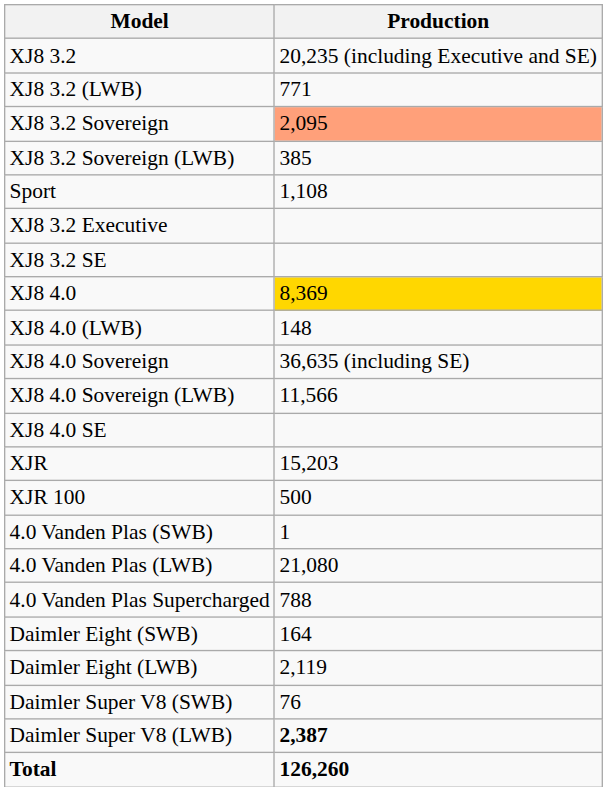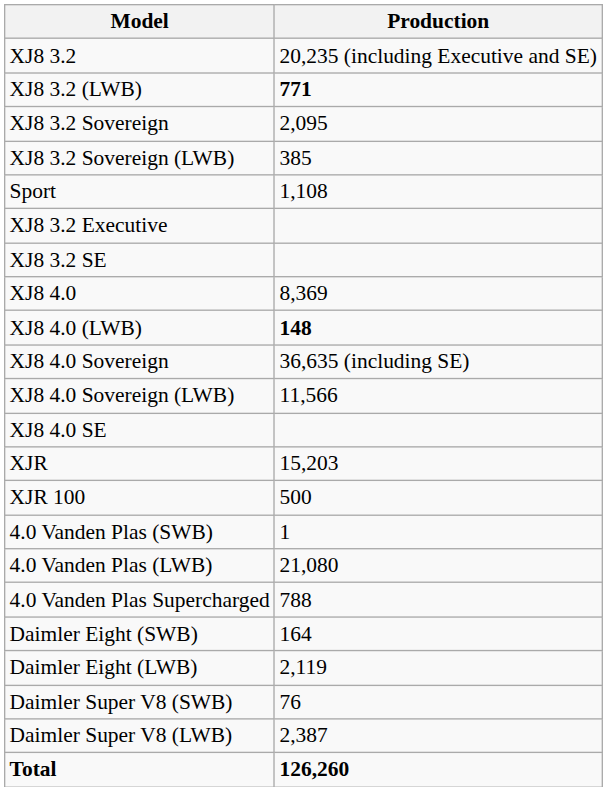XJ8 3.2 (LWB) | Production: normal -> bold
XJ8 3.2 Sovereign | Production: lightsalmon background -> no background
XJ8 4.0 | Production: gold background -> no background
XJ8 4.0 (LWB) | Production: normal -> bold
Daimler Super V8 (LWB) | Production: bold -> normal
